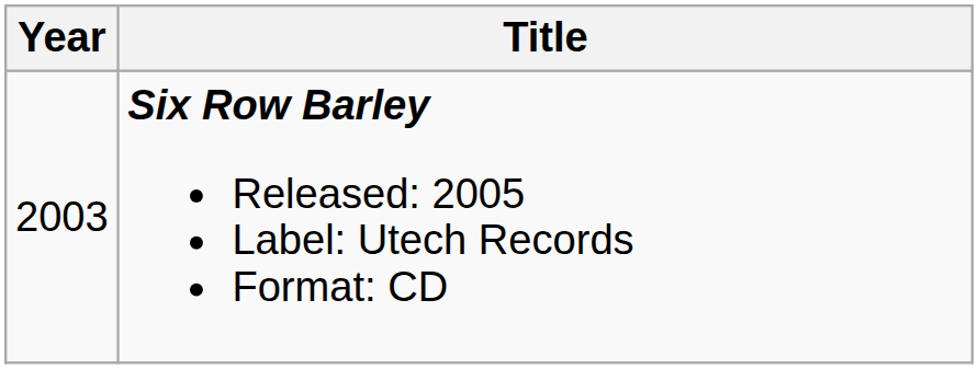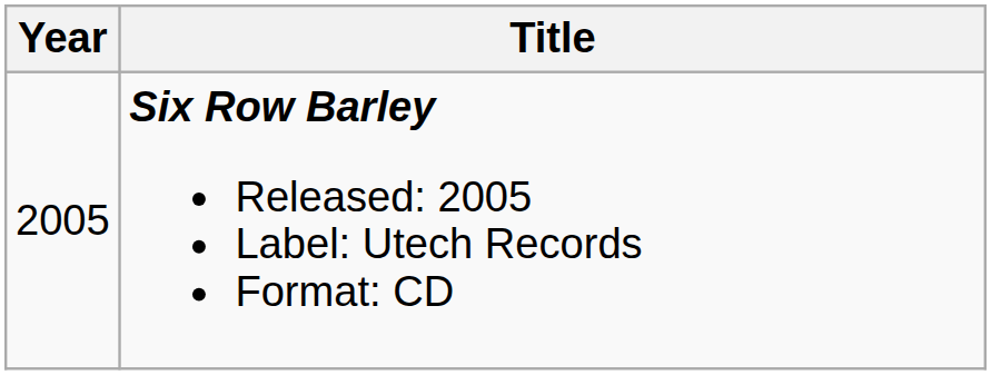row 2 | Year: 2003 -> 2005
